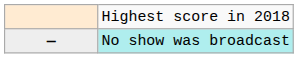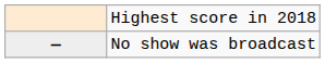— | column 2: paleturquoise background -> no background
